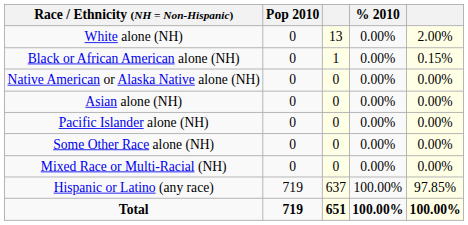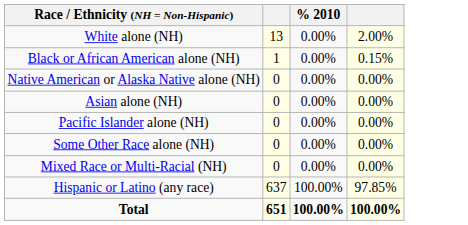- column: Pop 2010 | 0 | 0 | 0 | 0 | 0 | 0 | 0 | 719 | 719
